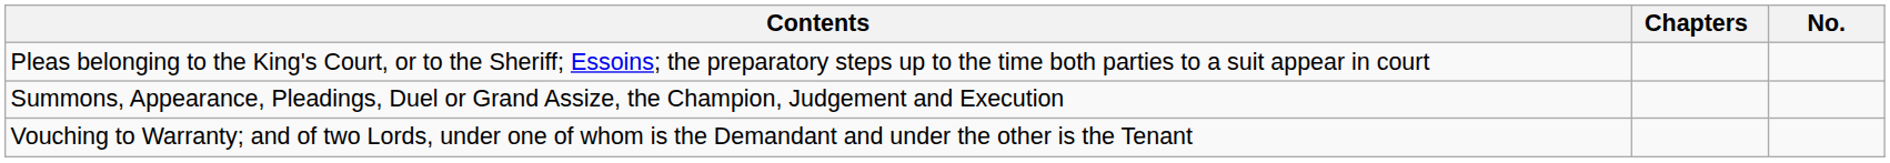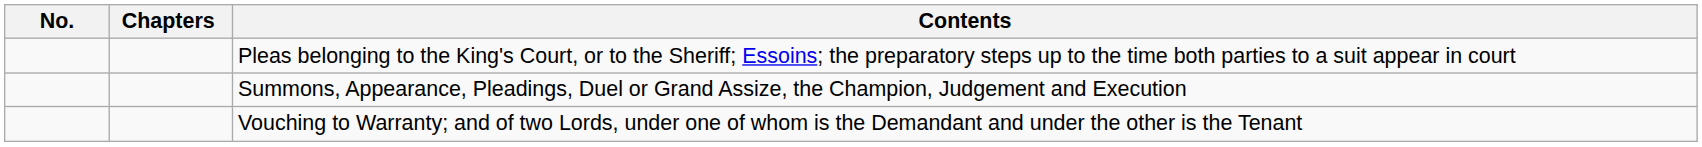columns swapped: No. <-> Contents
